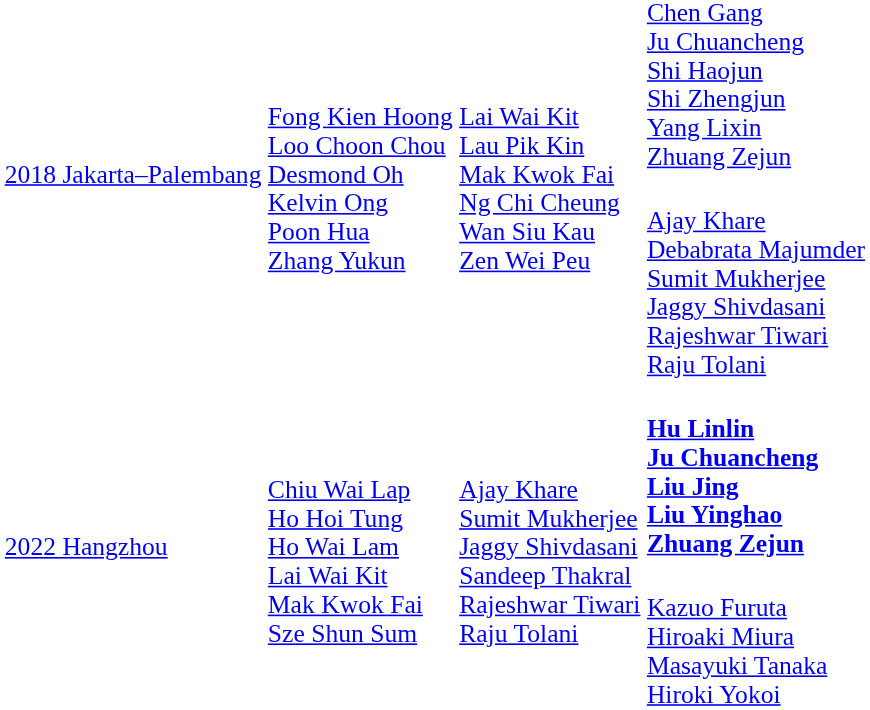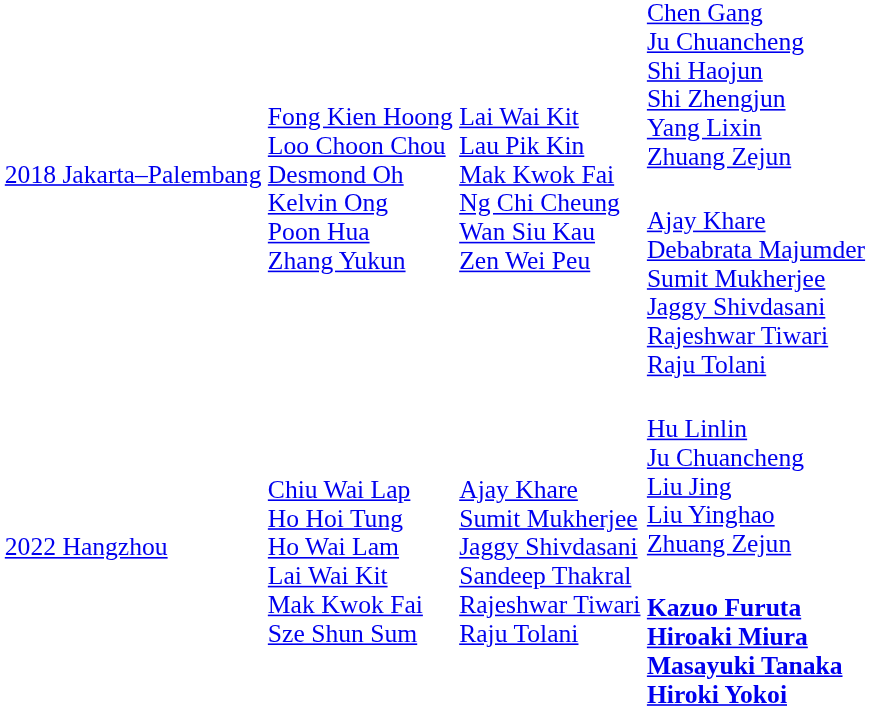row 3 | column 4: bold -> normal
row 4 | column 4: normal -> bold
